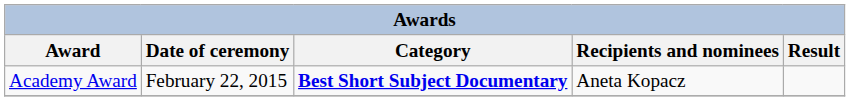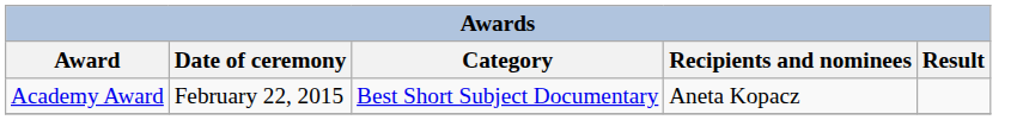Academy Award | Category: bold -> normal
